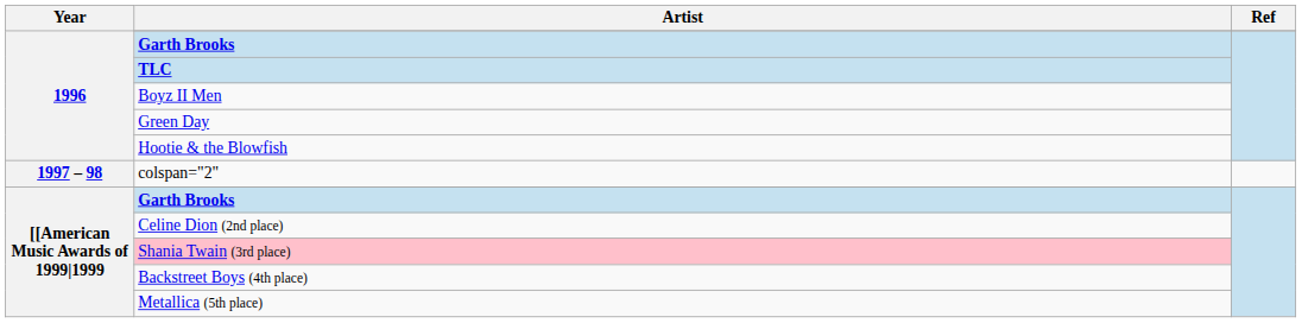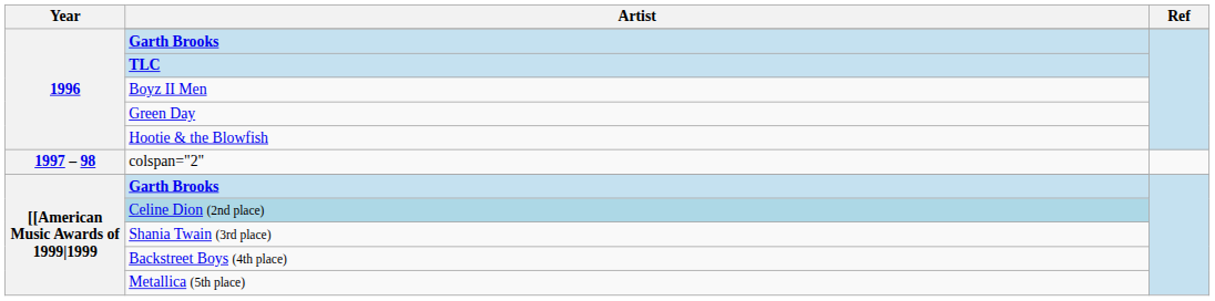Celine Dion (2nd place) | Artist: no background -> lightblue background
Shania Twain (3rd place) | Artist: pink background -> no background
